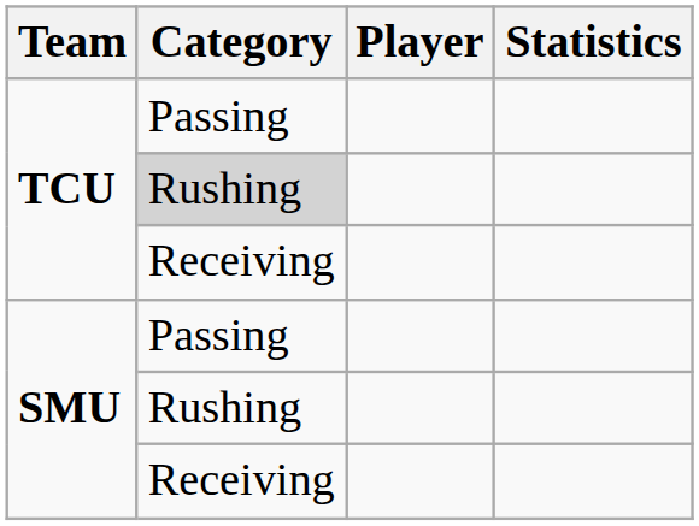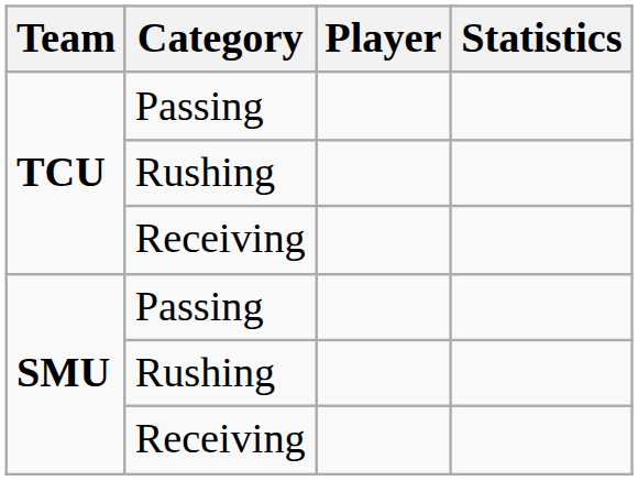TCU / Rushing | Category: lightgrey background -> no background
